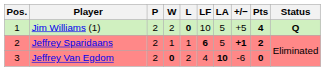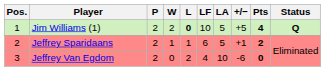Jeffrey Sparidaans | LF: bold -> normal
Jeffrey Sparidaans | +/−: bold -> normal
Jeffrey Van Egdom | W: bold -> normal
Jeffrey Van Egdom | LA: bold -> normal
